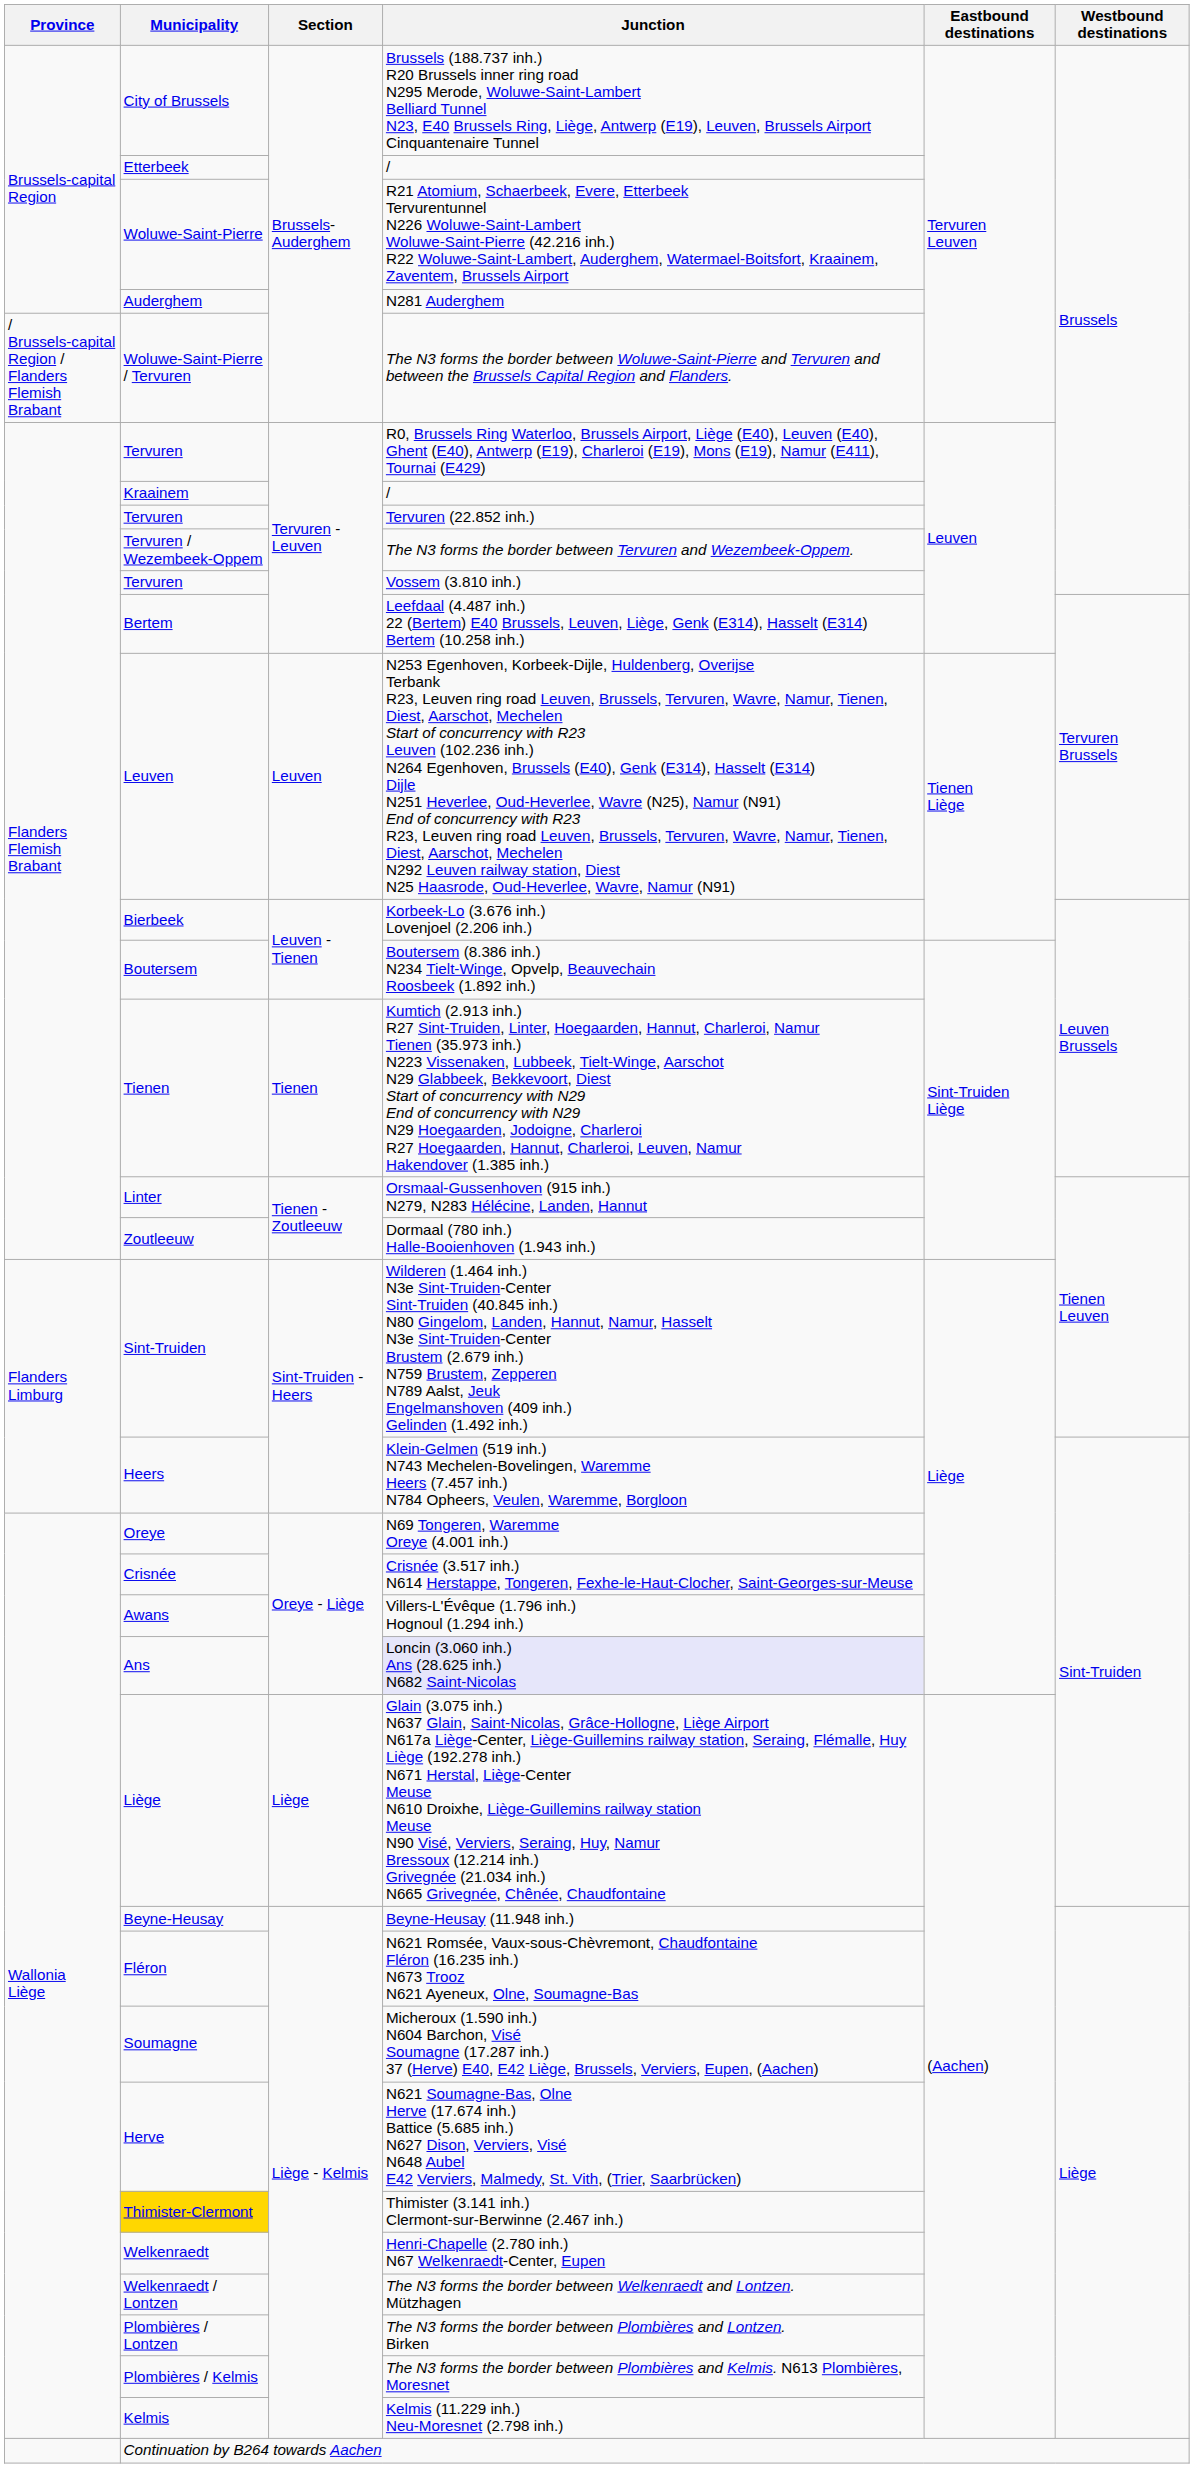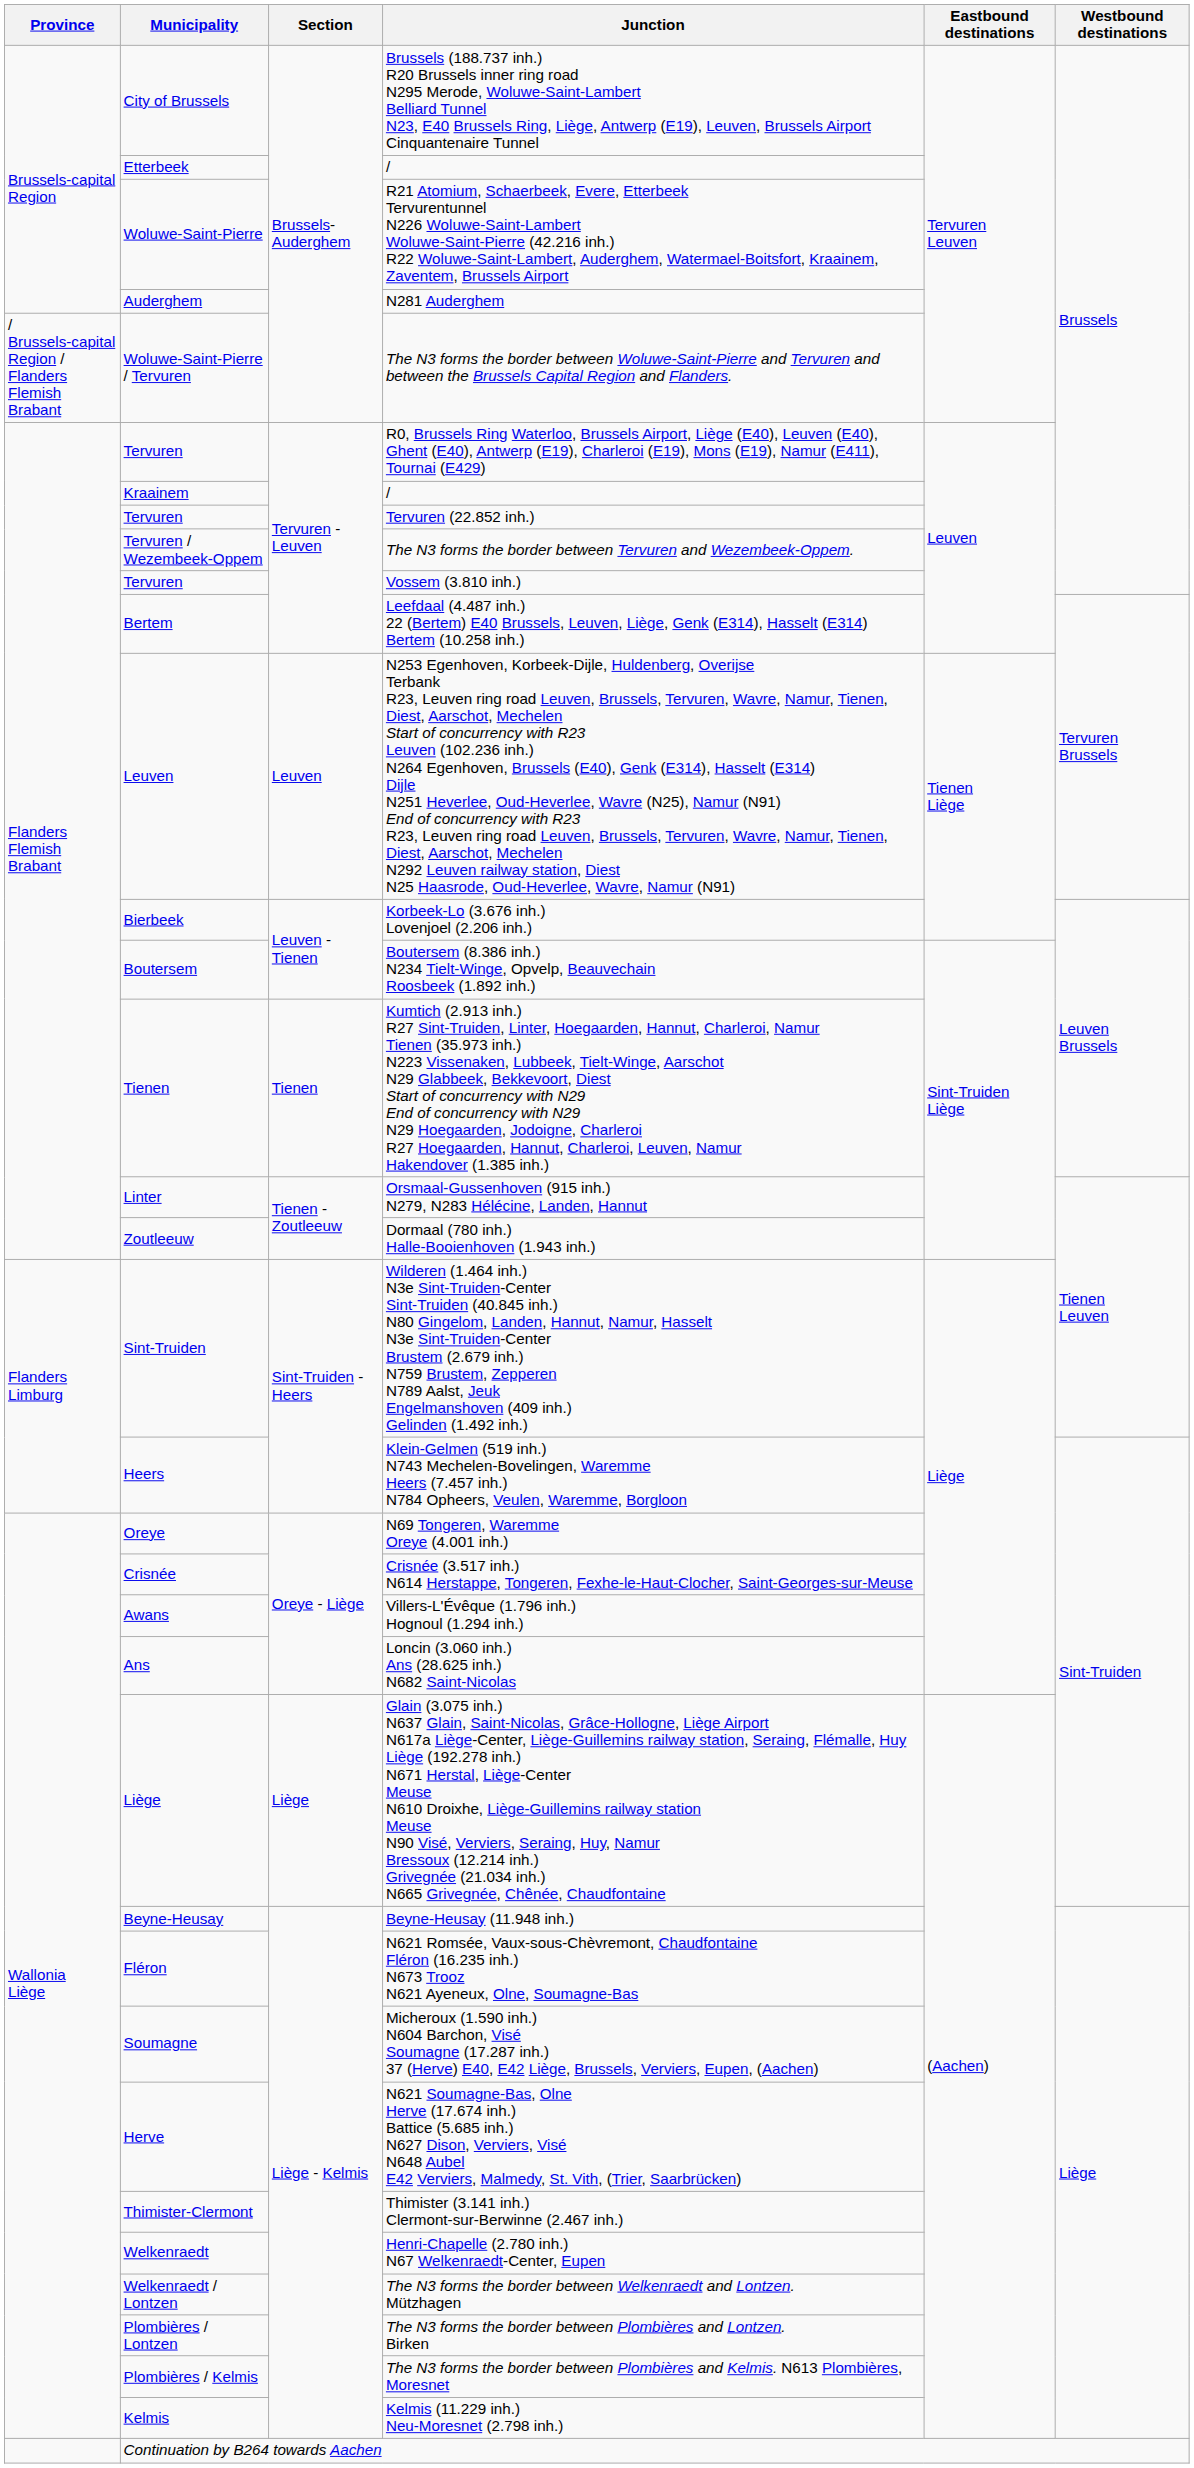Loncin (3.060 inh.) Ans (28.625 inh.) N682 Saint-Nicolas | Junction: lavender background -> no background
Thimister (3.141 inh.) Clermont-sur-Berwinne (2.467 inh.) | Municipality: gold background -> no background
